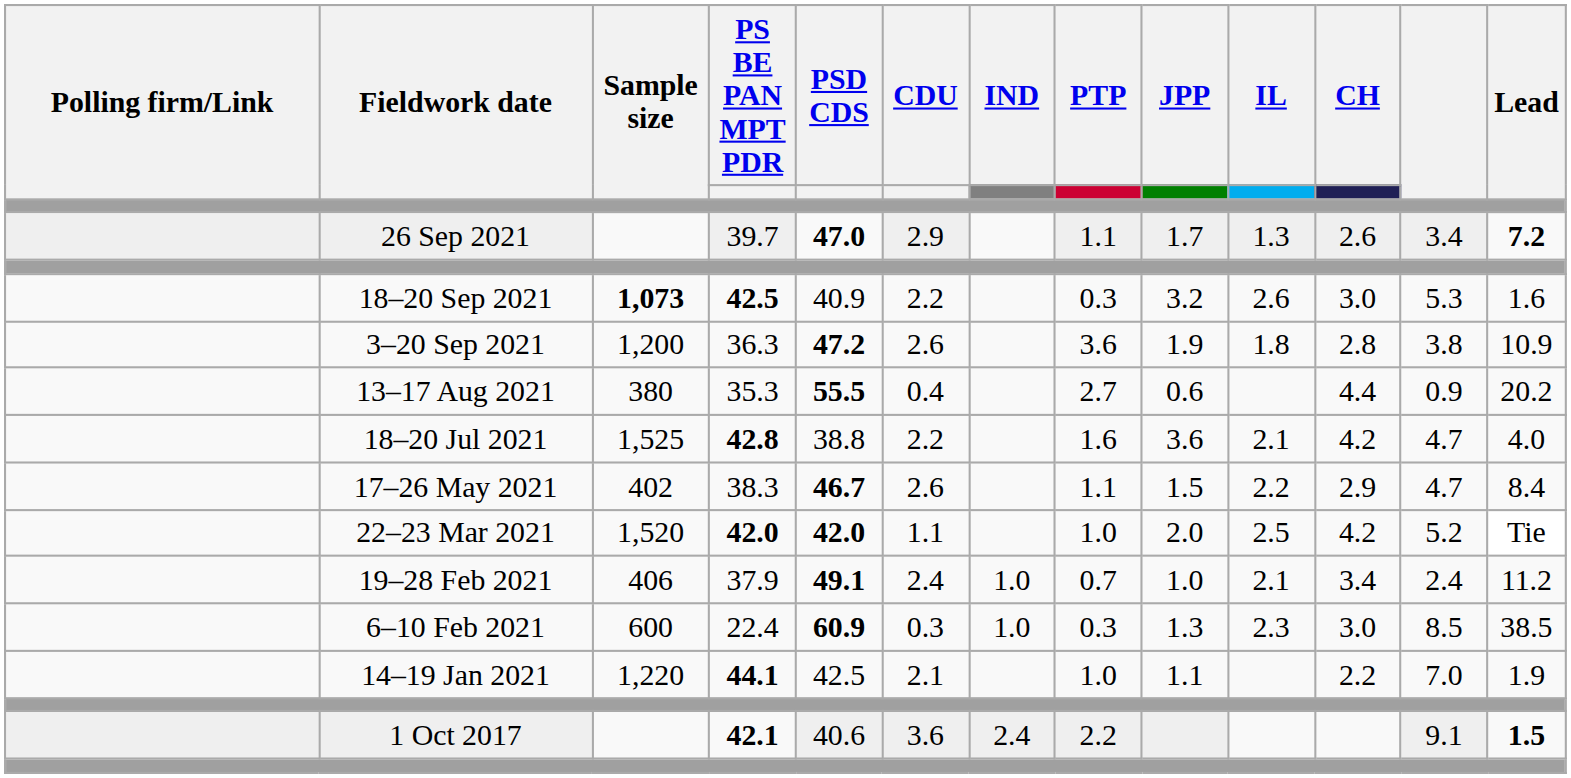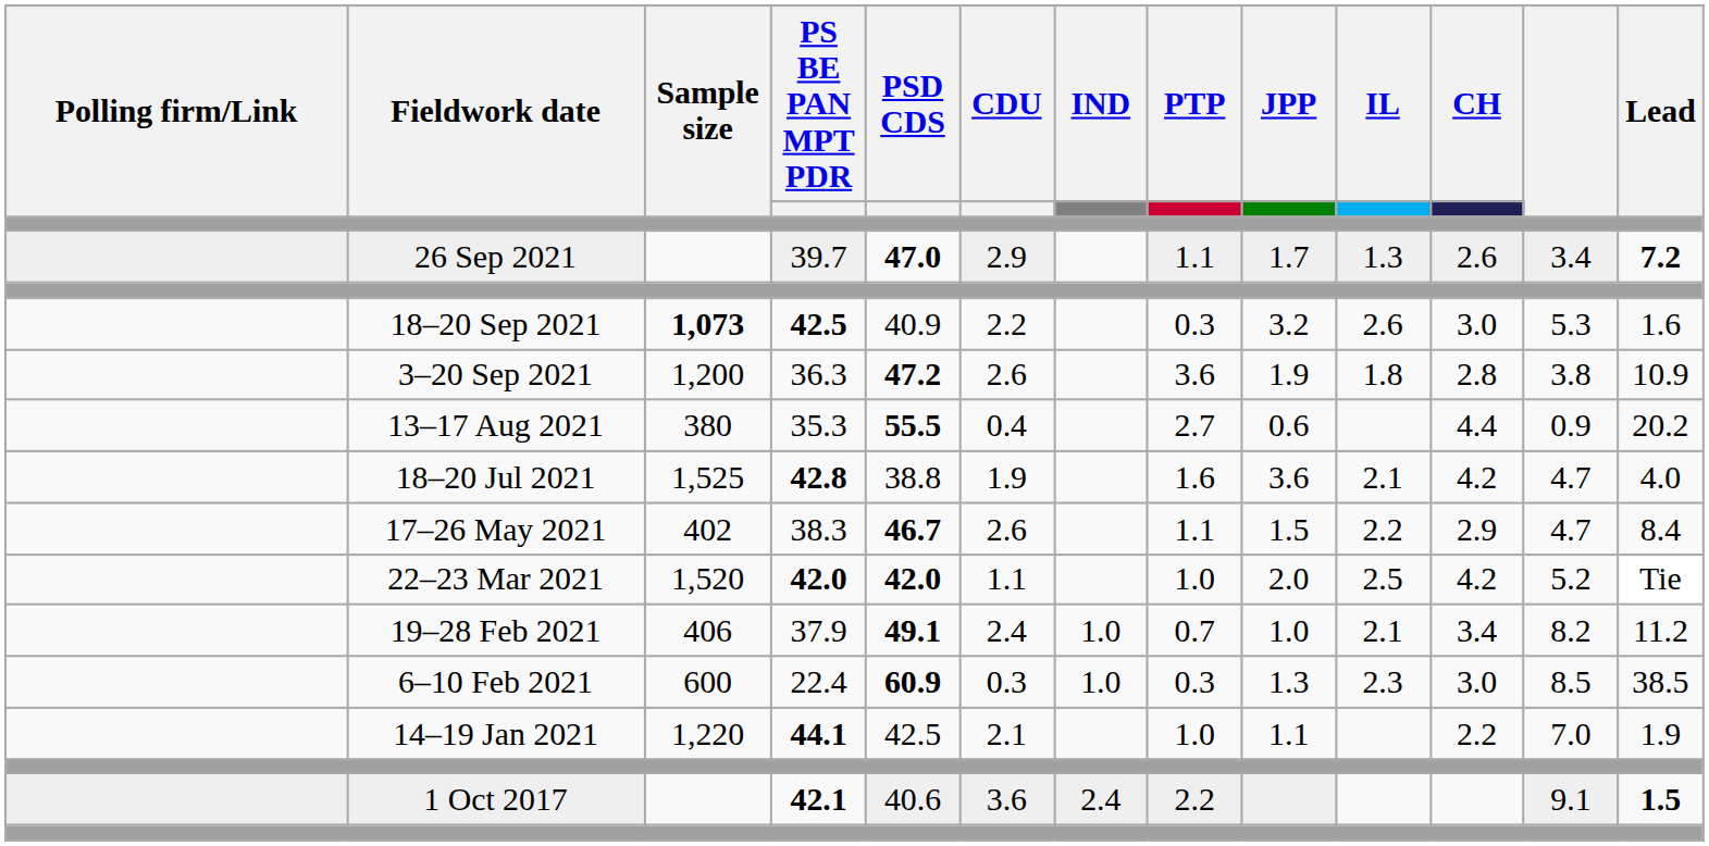18–20 Jul 2021 | CDU: 2.2 -> 1.9
19–28 Feb 2021 | column 12: 2.4 -> 8.2
